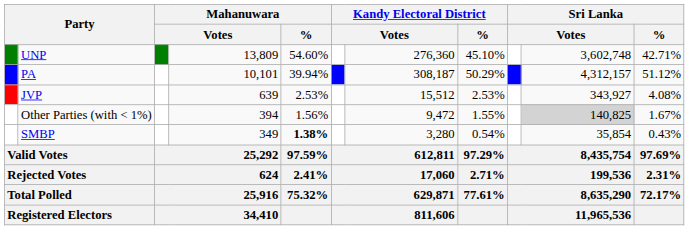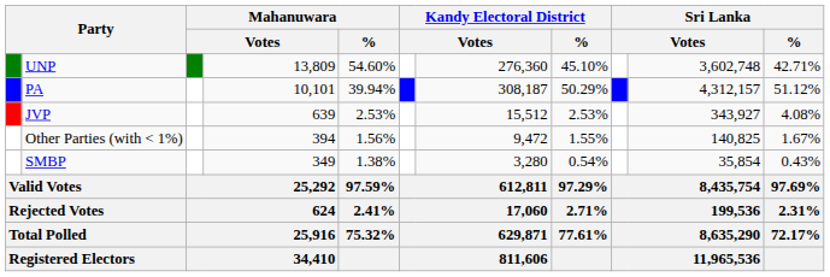Other Parties (with < 1%) | column 10: lightgrey background -> no background
SMBP | Mahanuwara / %: bold -> normal
